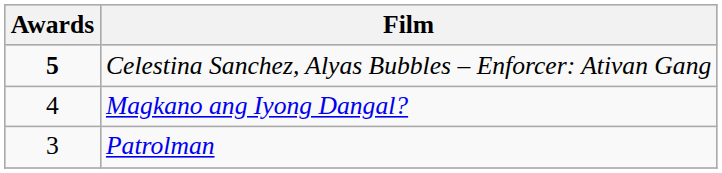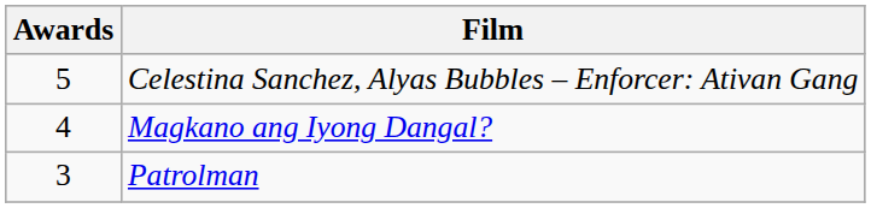Celestina Sanchez, Alyas Bubbles – Enforcer: Ativan Gang | Awards: bold -> normal
